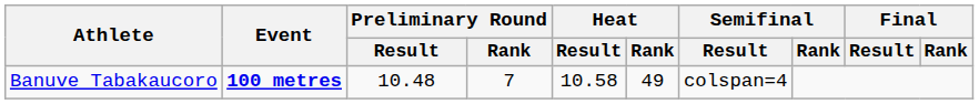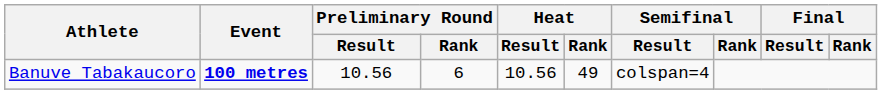Banuve Tabakaucoro | Preliminary Round / Result: 10.48 -> 10.56
Banuve Tabakaucoro | Preliminary Round / Rank: 7 -> 6
Banuve Tabakaucoro | Heat / Result: 10.58 -> 10.56
